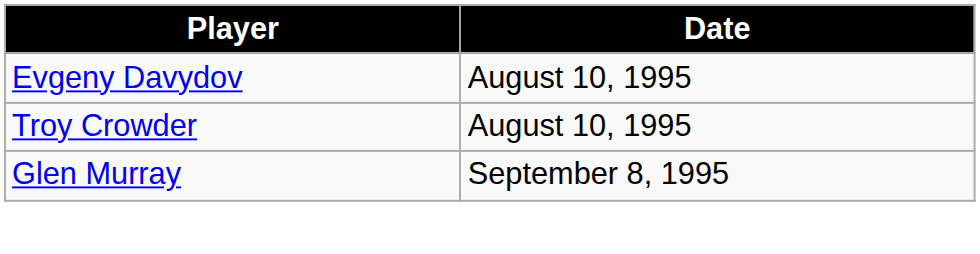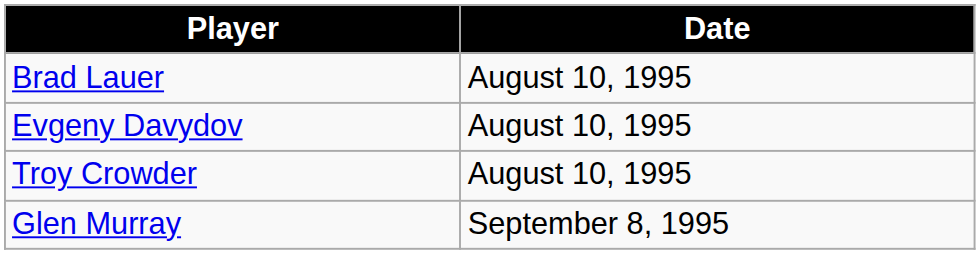+ row: Brad Lauer | August 10, 1995
